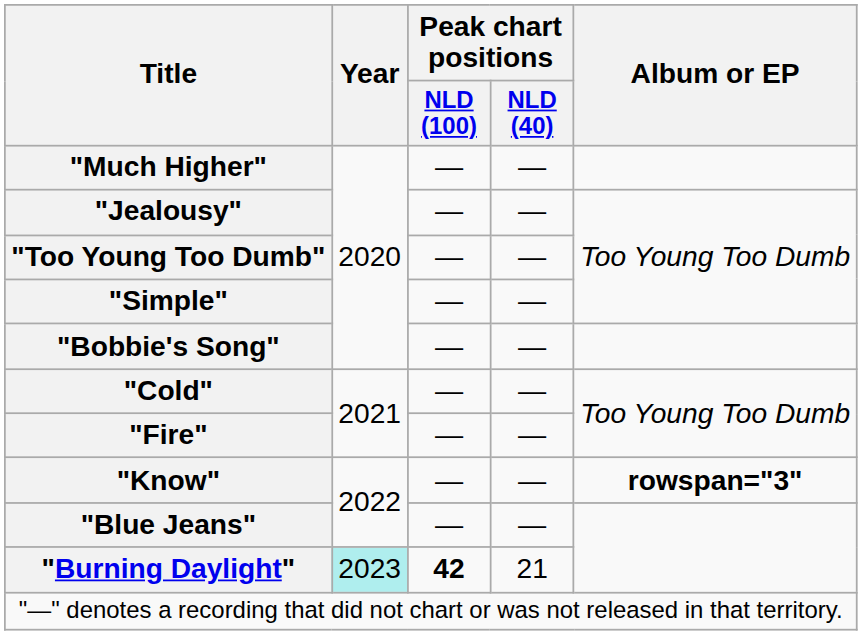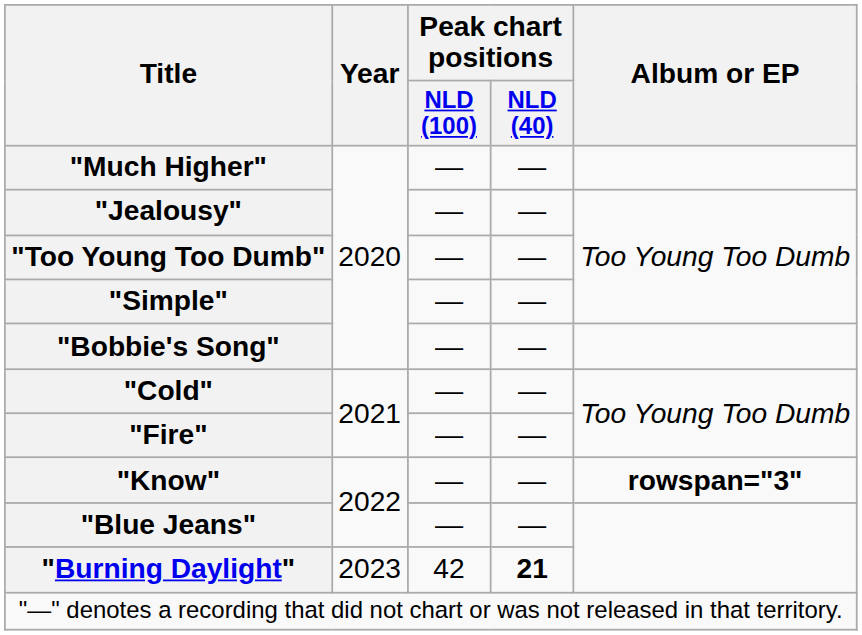"Burning Daylight" | Year: paleturquoise background -> no background
"Burning Daylight" | Peak chart positions / NLD (100): bold -> normal
"Burning Daylight" | Peak chart positions / NLD (40): normal -> bold
